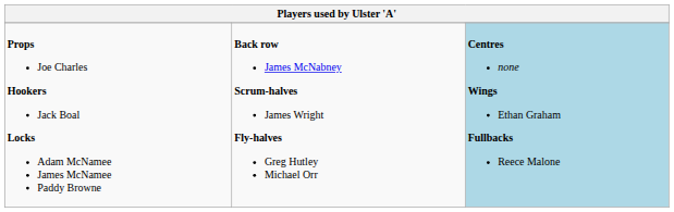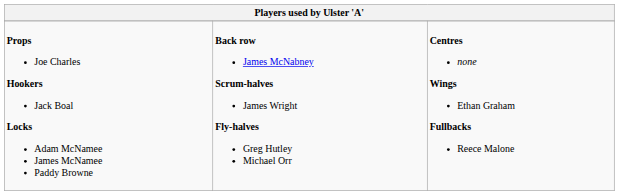row 2 | column 3: lightblue background -> no background
